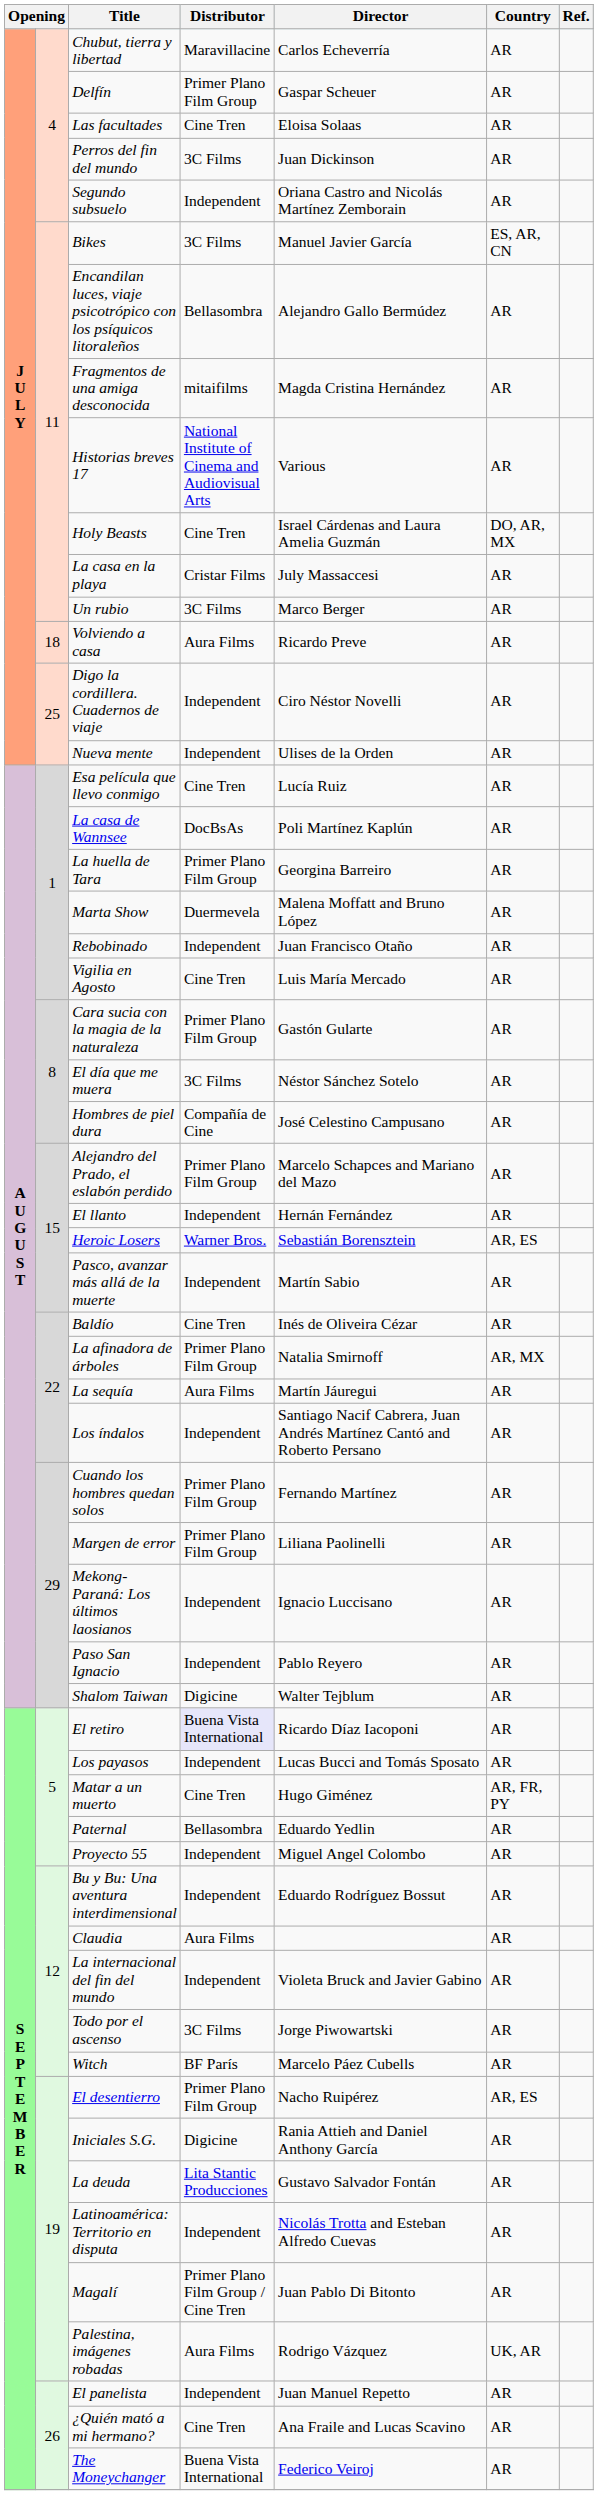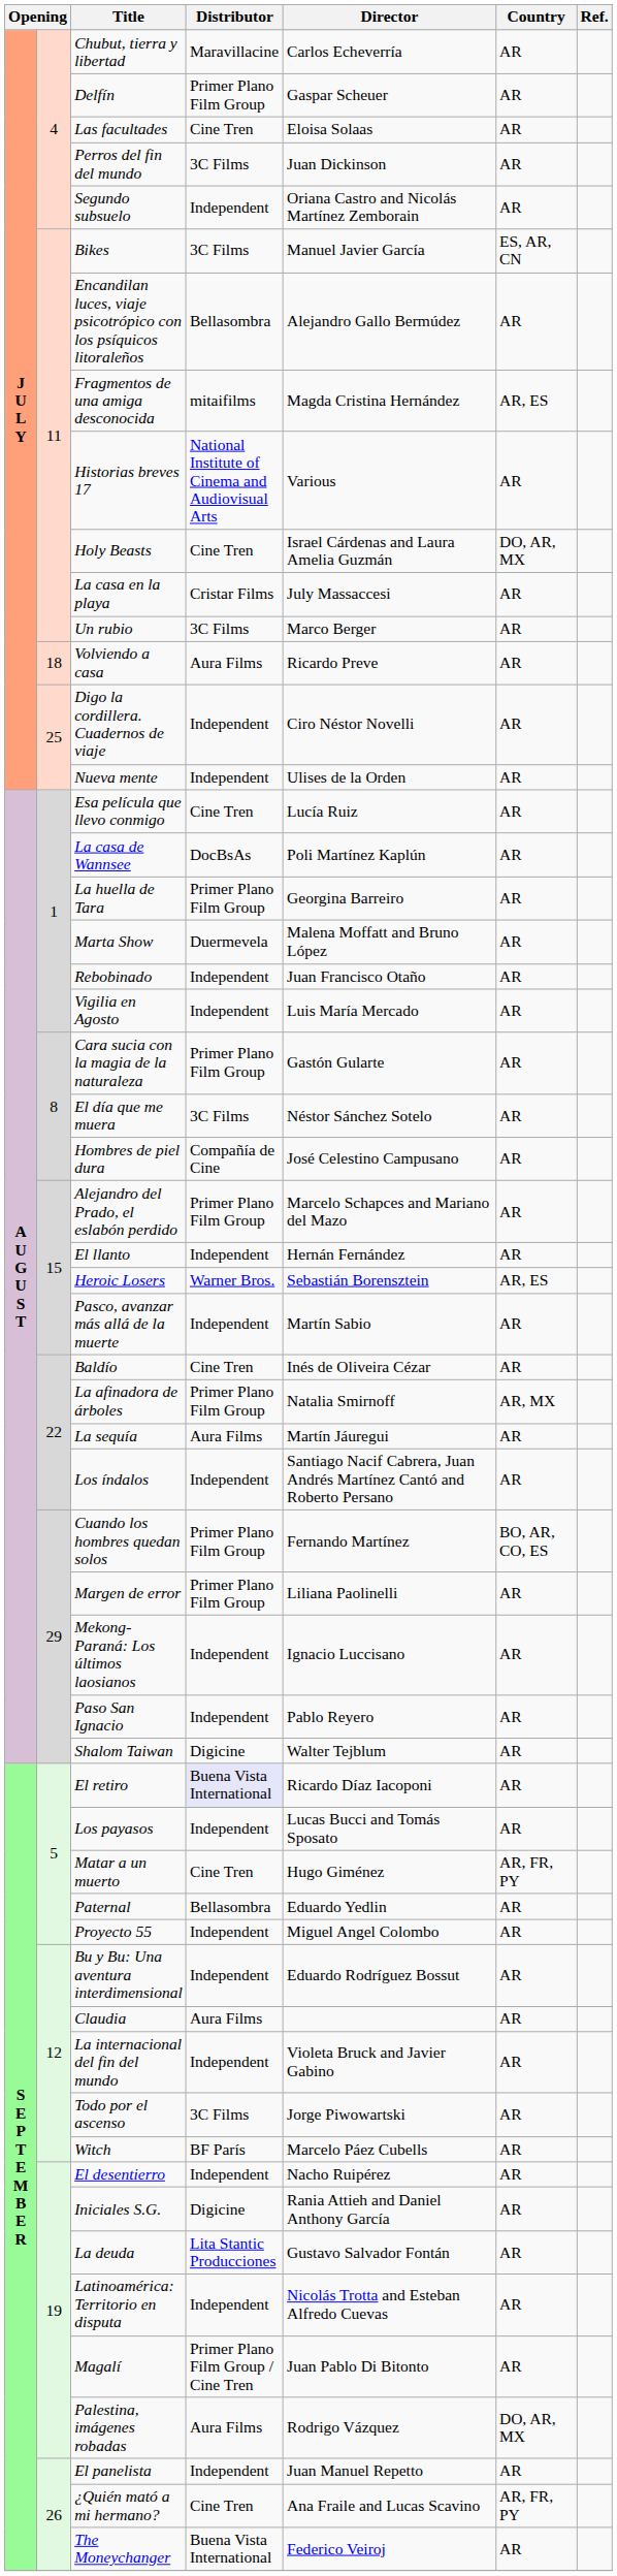Fragmentos de una amiga desconocida | Country: AR -> AR, ES
Vigilia en Agosto | Distributor: Cine Tren -> Independent
Cuando los hombres quedan solos | Country: AR -> BO, AR, CO, ES
El desentierro | Distributor: Primer Plano Film Group -> Independent
El desentierro | Country: AR, ES -> AR
Palestina, imágenes robadas | Country: UK, AR -> DO, AR, MX
¿Quién mató a mi hermano? | Country: AR -> AR, FR, PY
